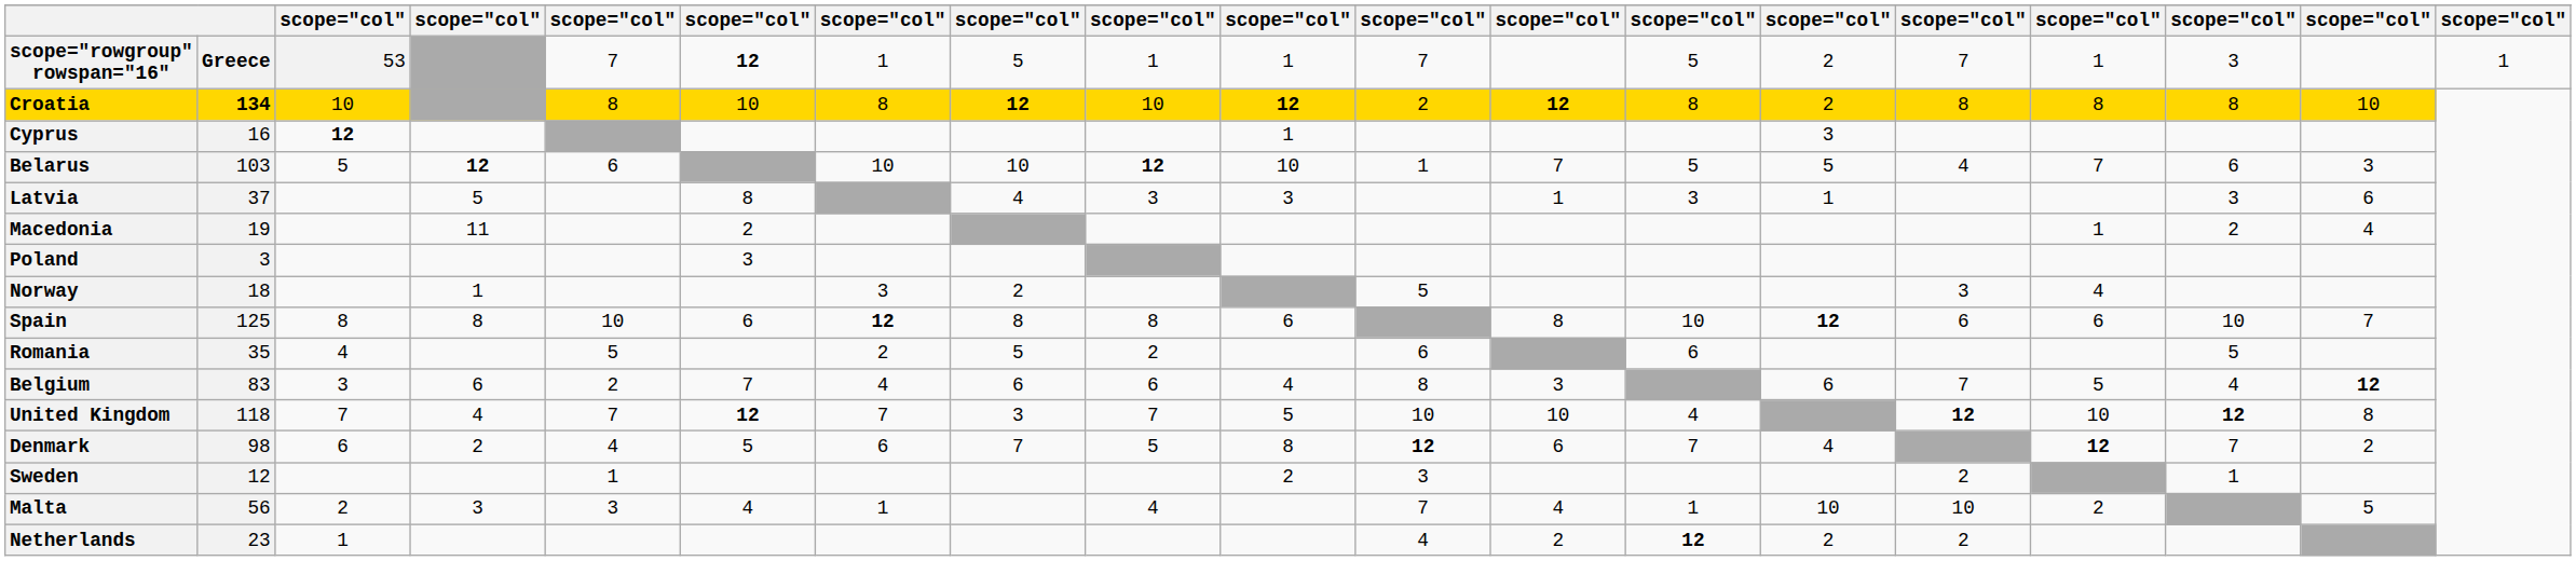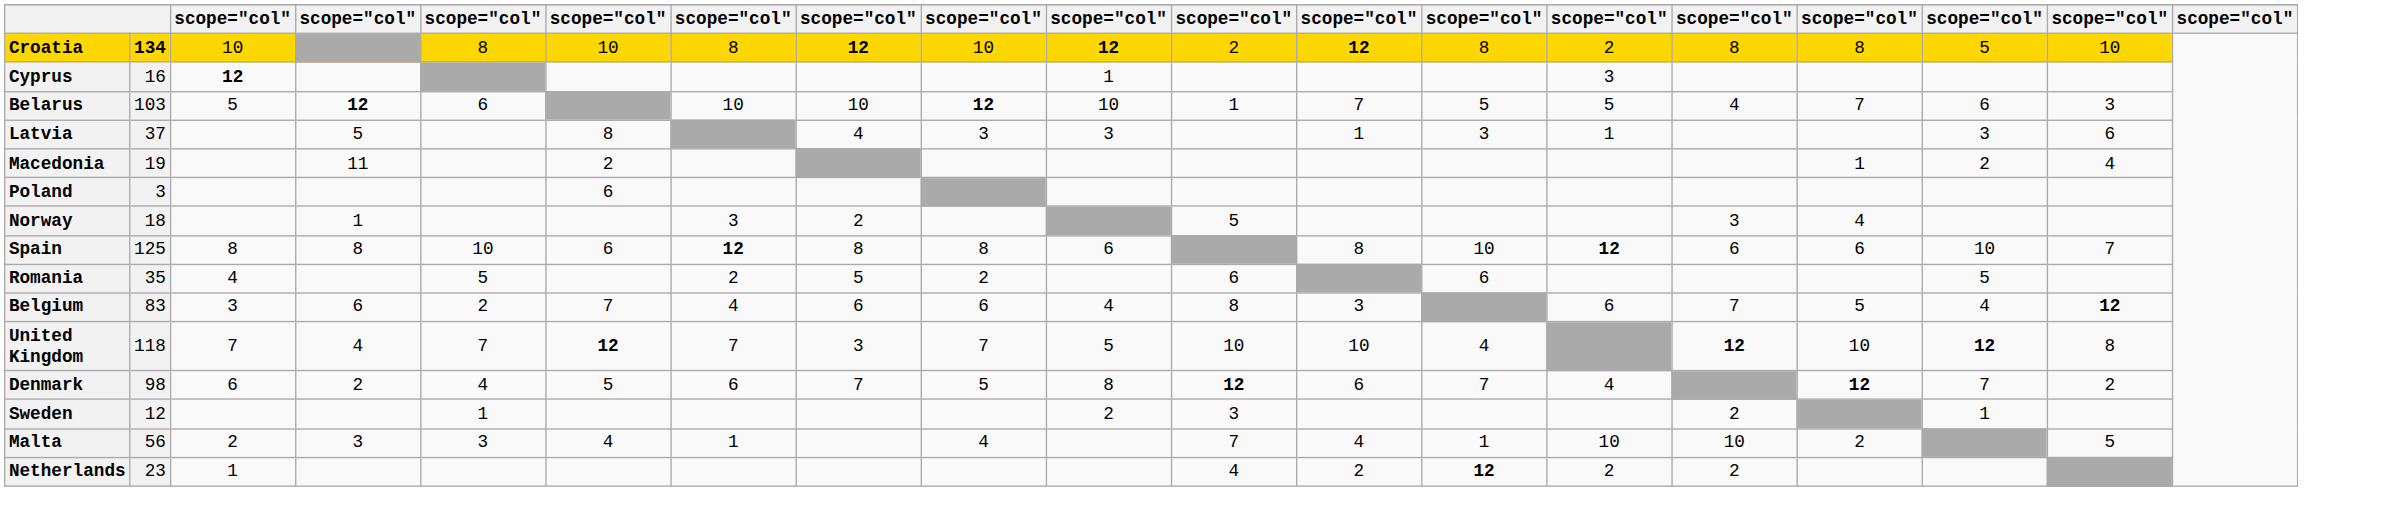- row: scope="rowgroup" rowspan="16" | Greece | 53 | 7 | 12 | 1 | 5 | 1 | 1 | 7 | 5 | 2 | 7 | 1 | 3 | 1
Croatia | column 17: 8 -> 5
Poland | column 6: 3 -> 6
